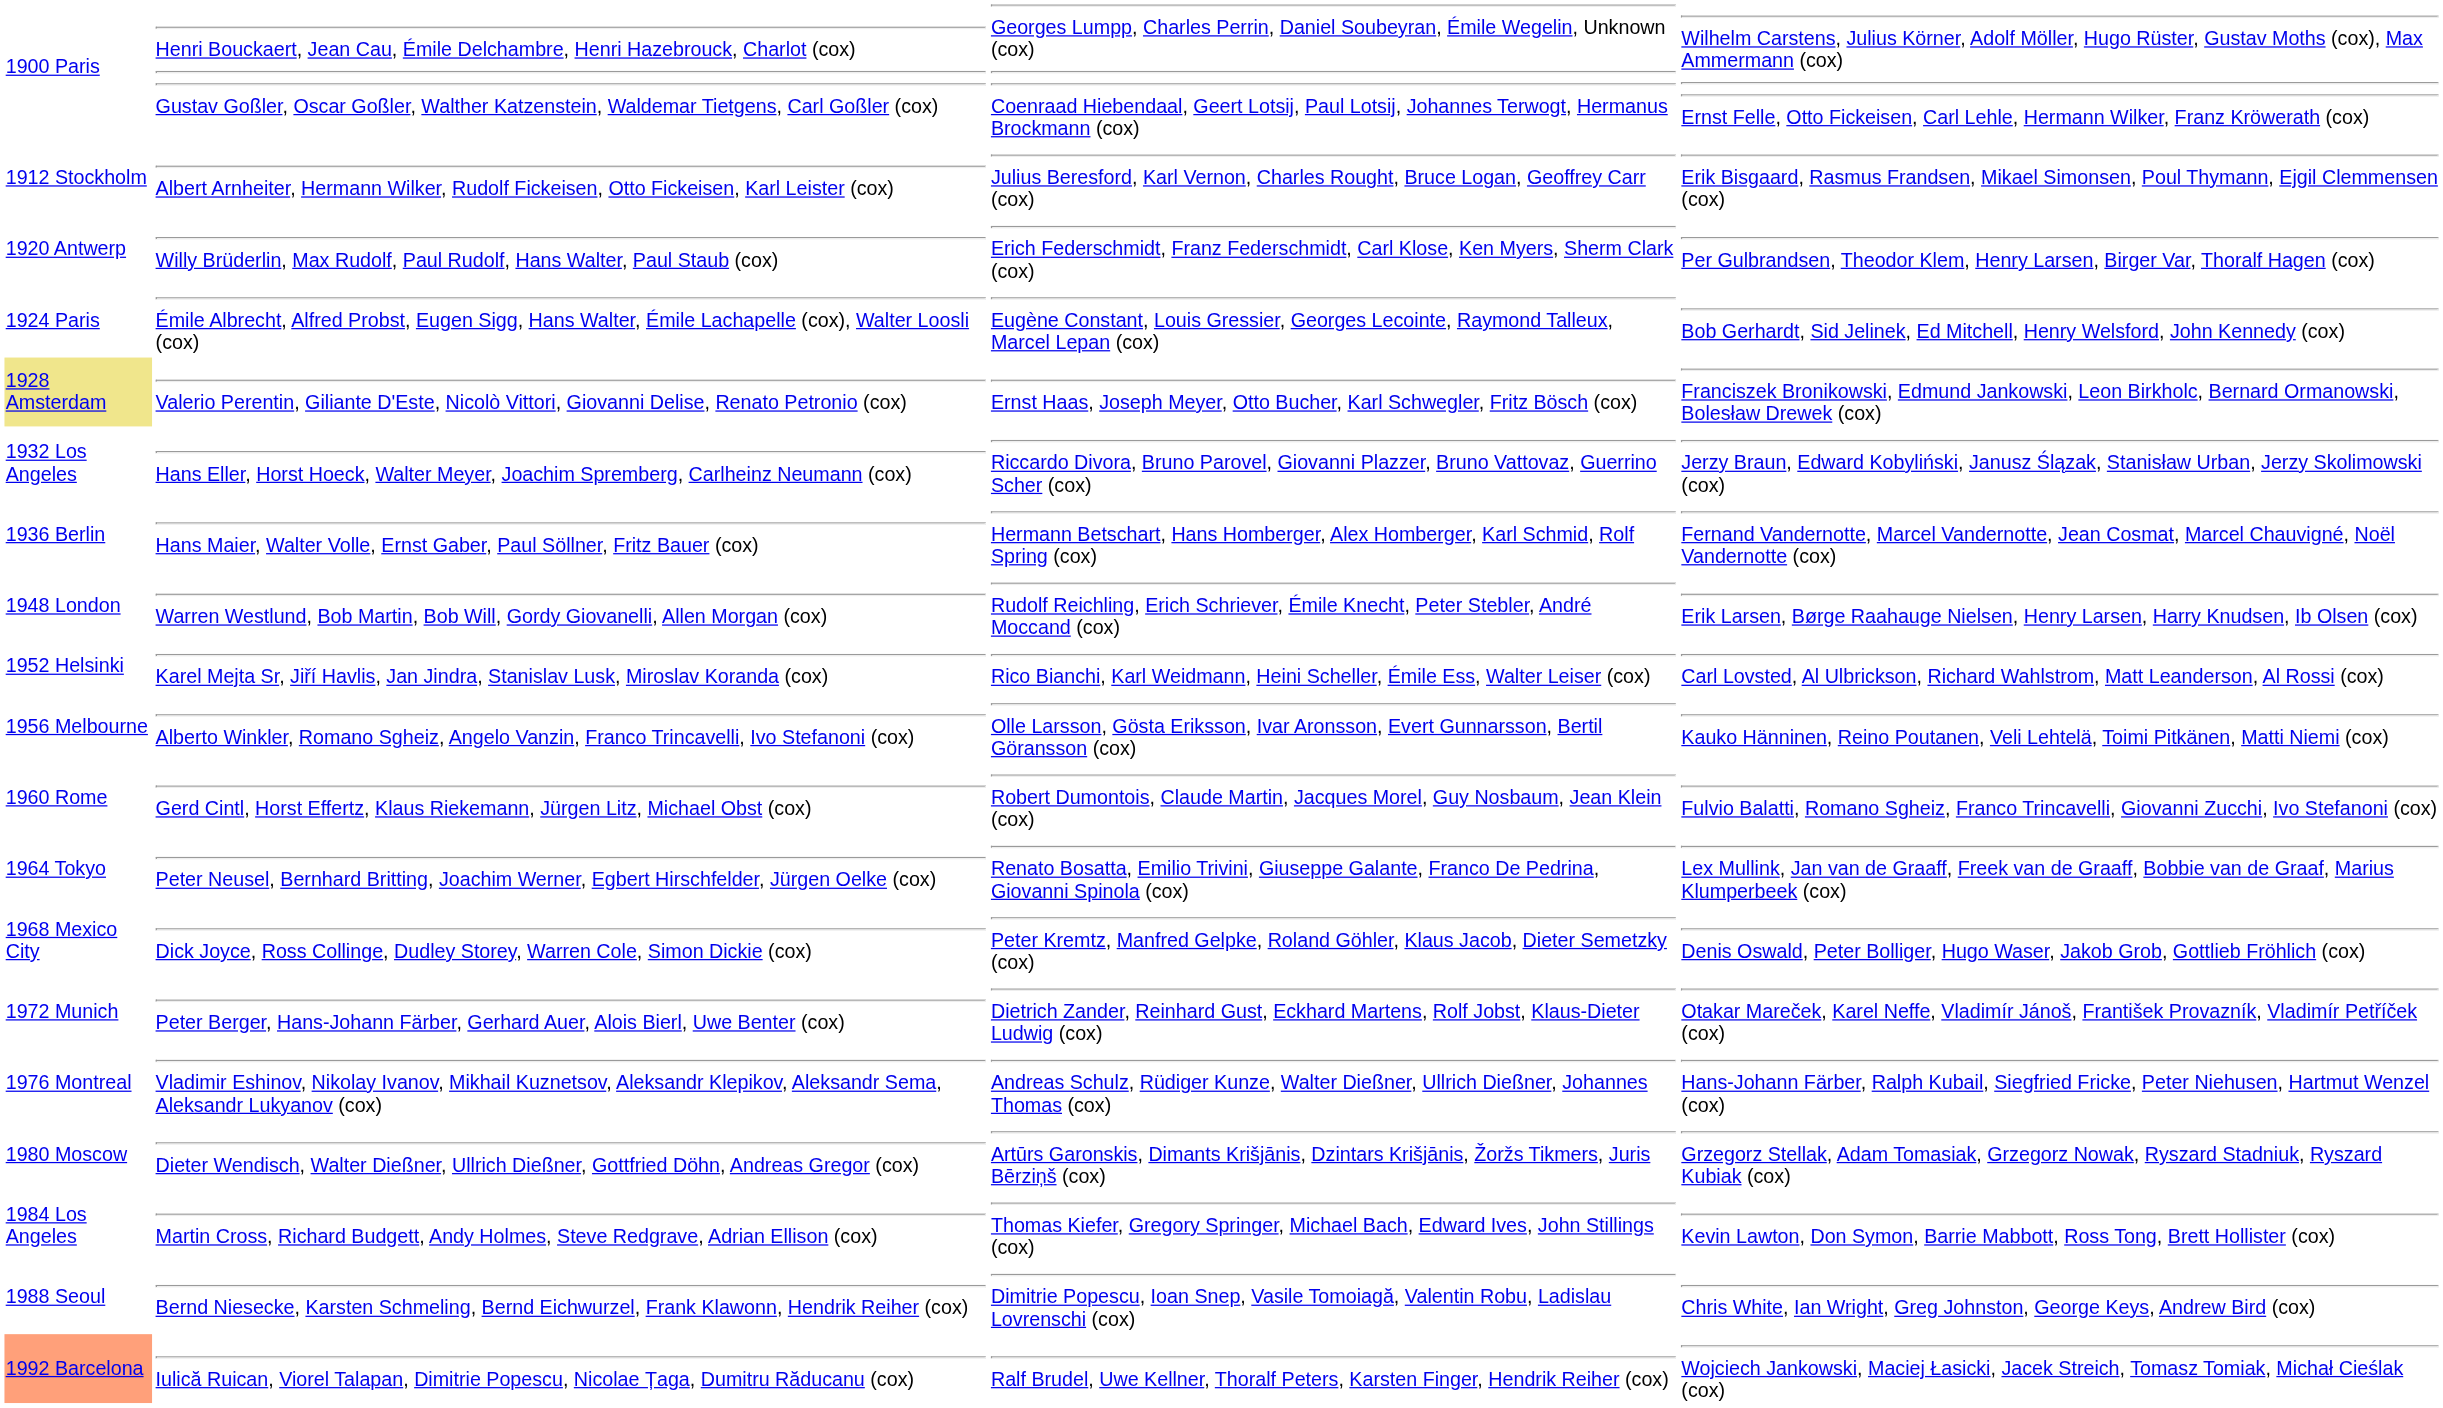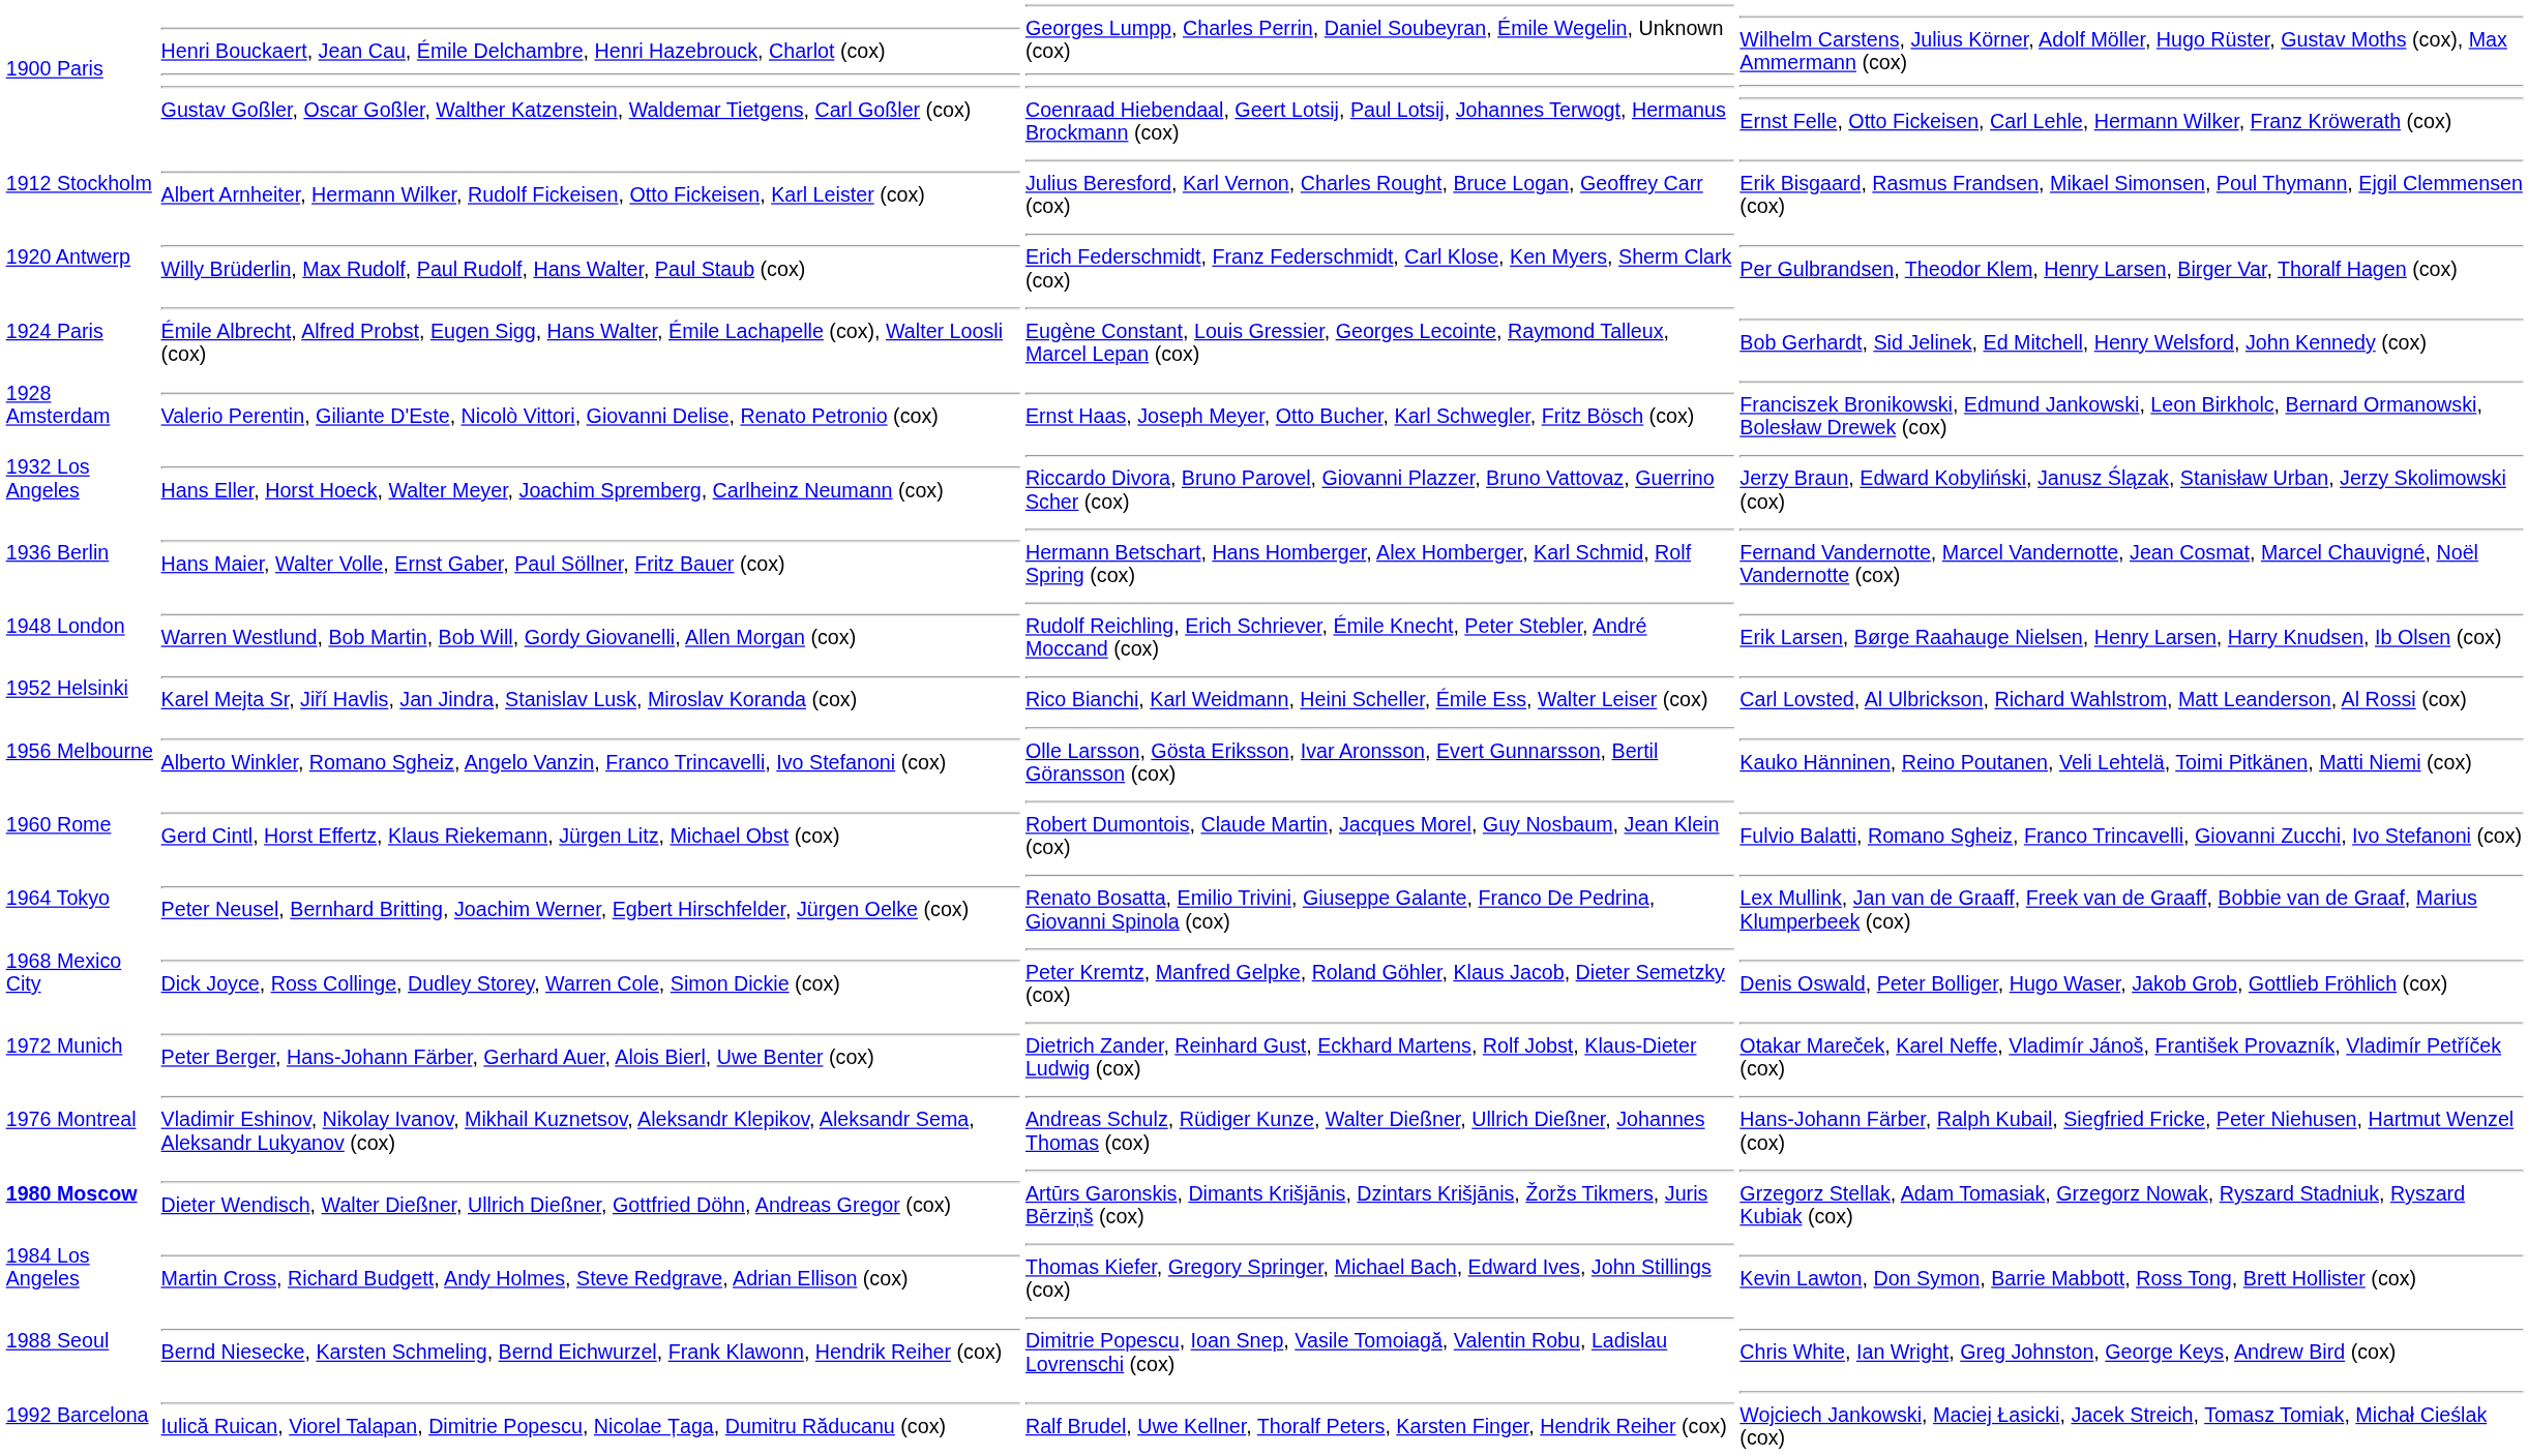1928 Amsterdam | column 1: khaki background -> no background
1980 Moscow | column 1: normal -> bold
1992 Barcelona | column 1: lightsalmon background -> no background
